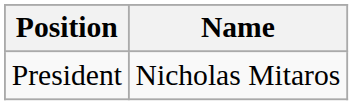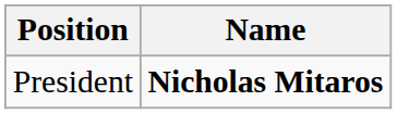President | Name: normal -> bold
